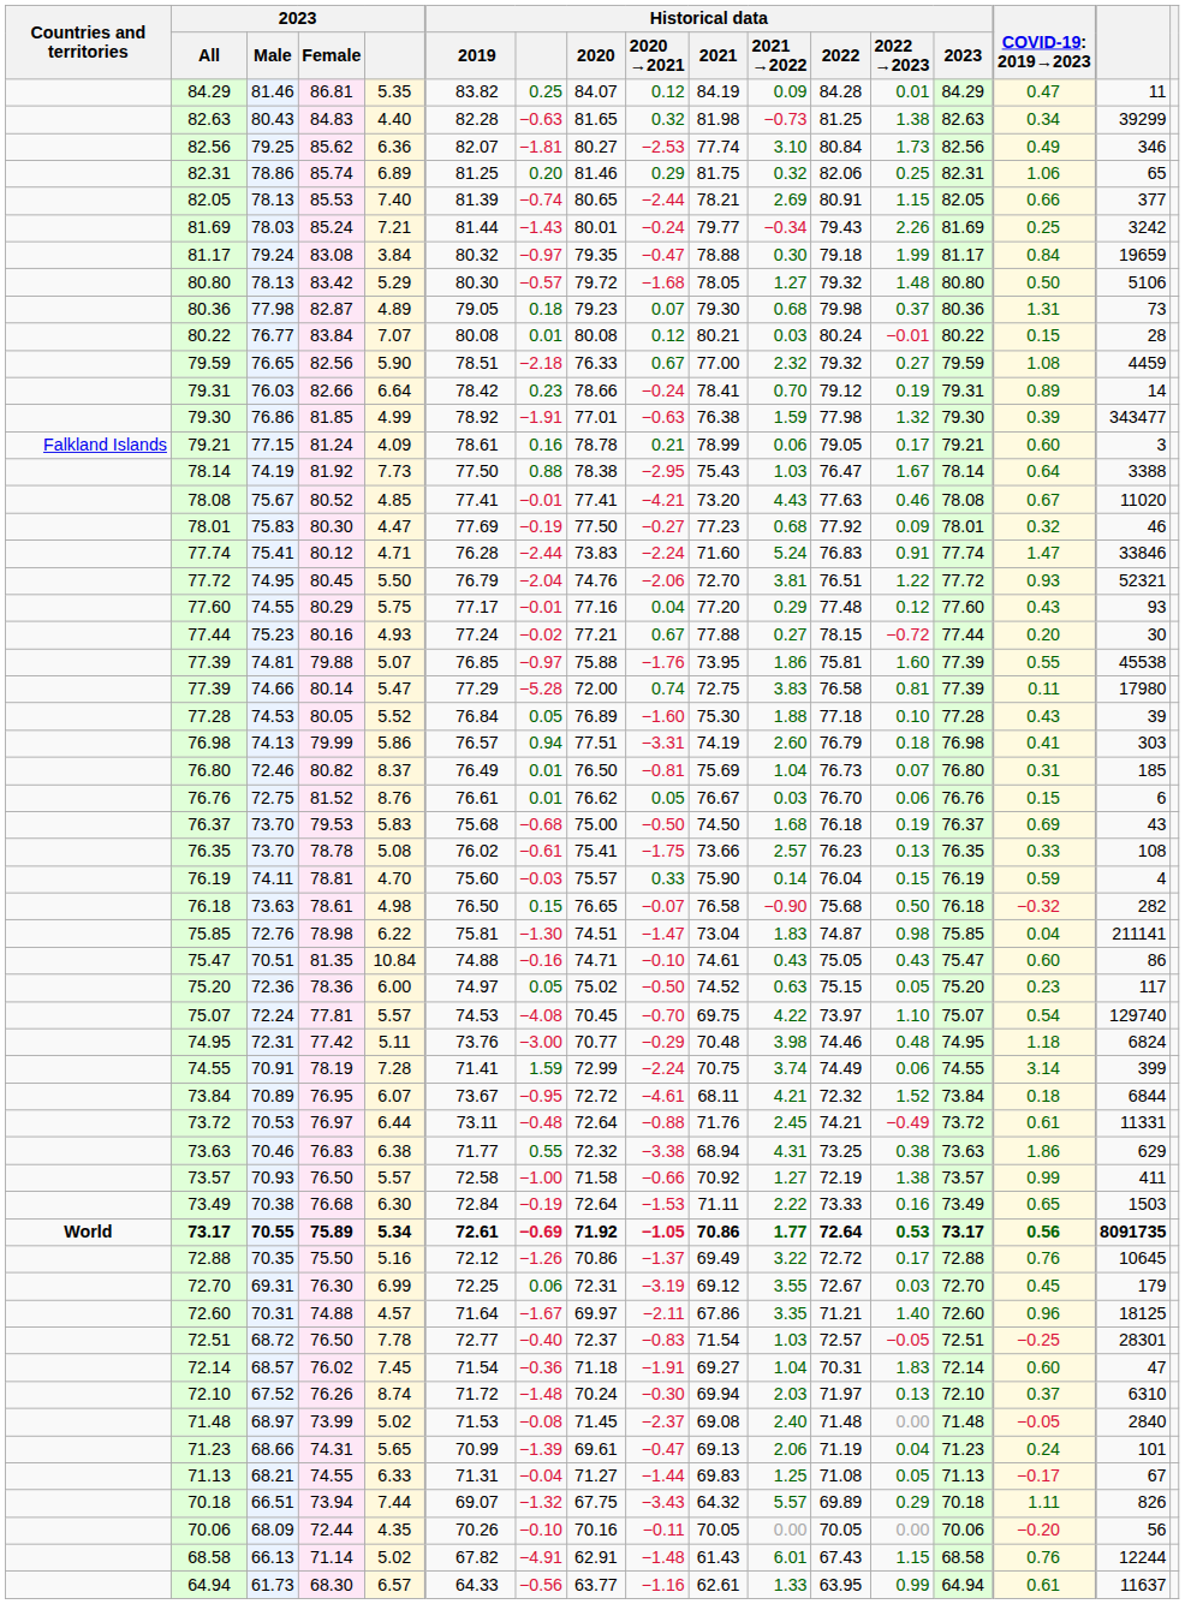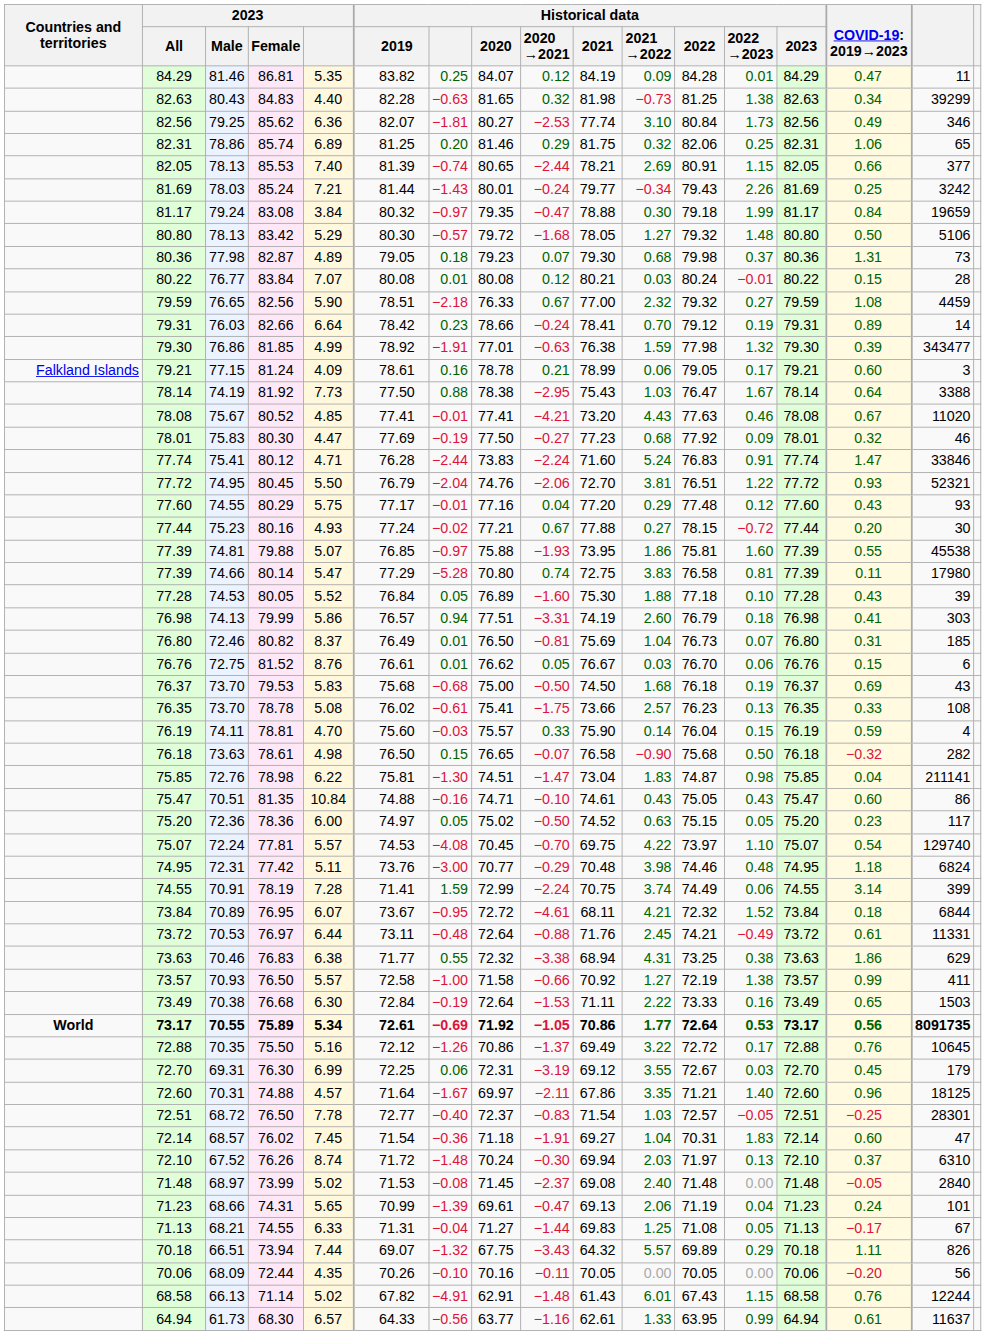77.39 / 79.88 | Historical data / 2020 →2021: −1.76 -> −1.93
77.39 / 80.14 | Historical data / 2020: 72.00 -> 70.80
